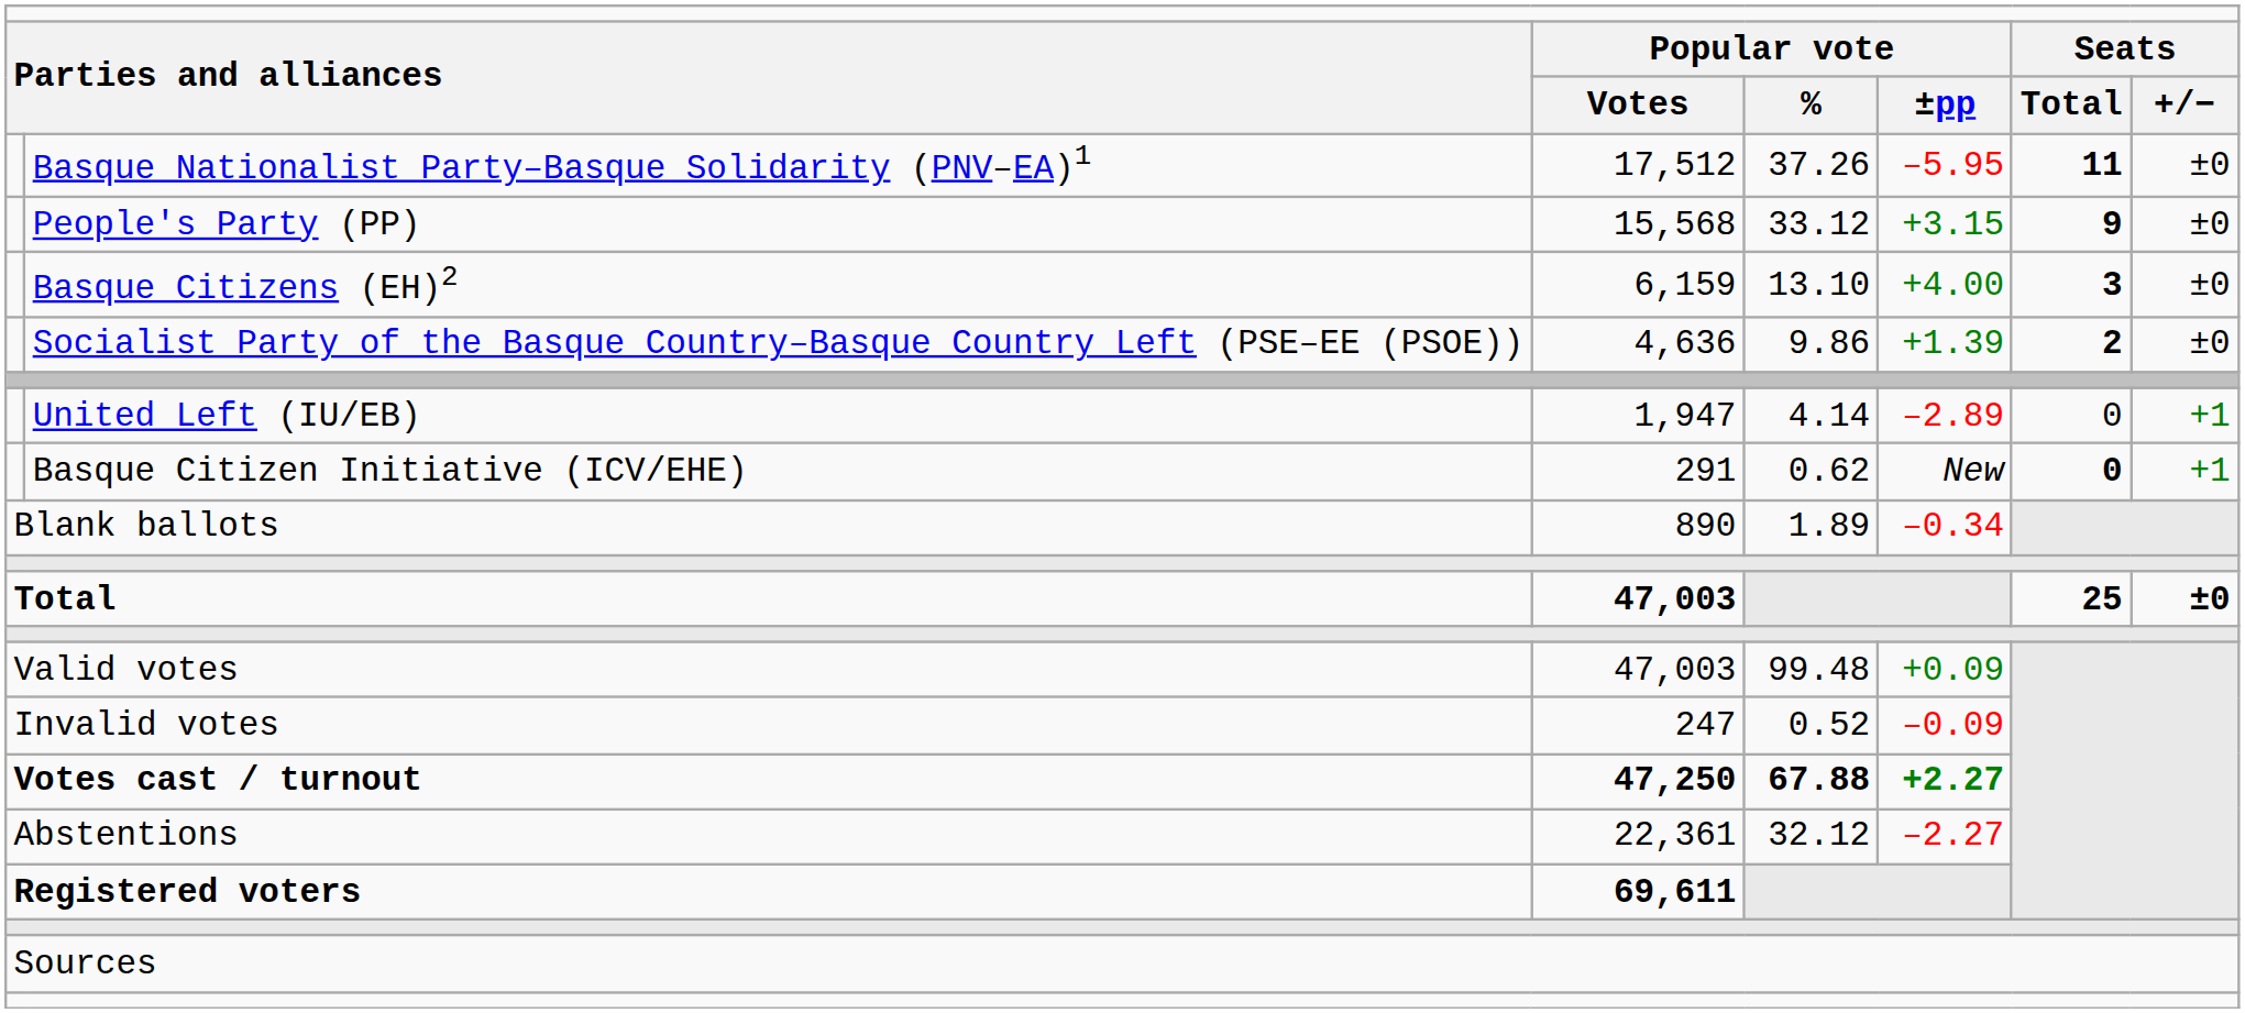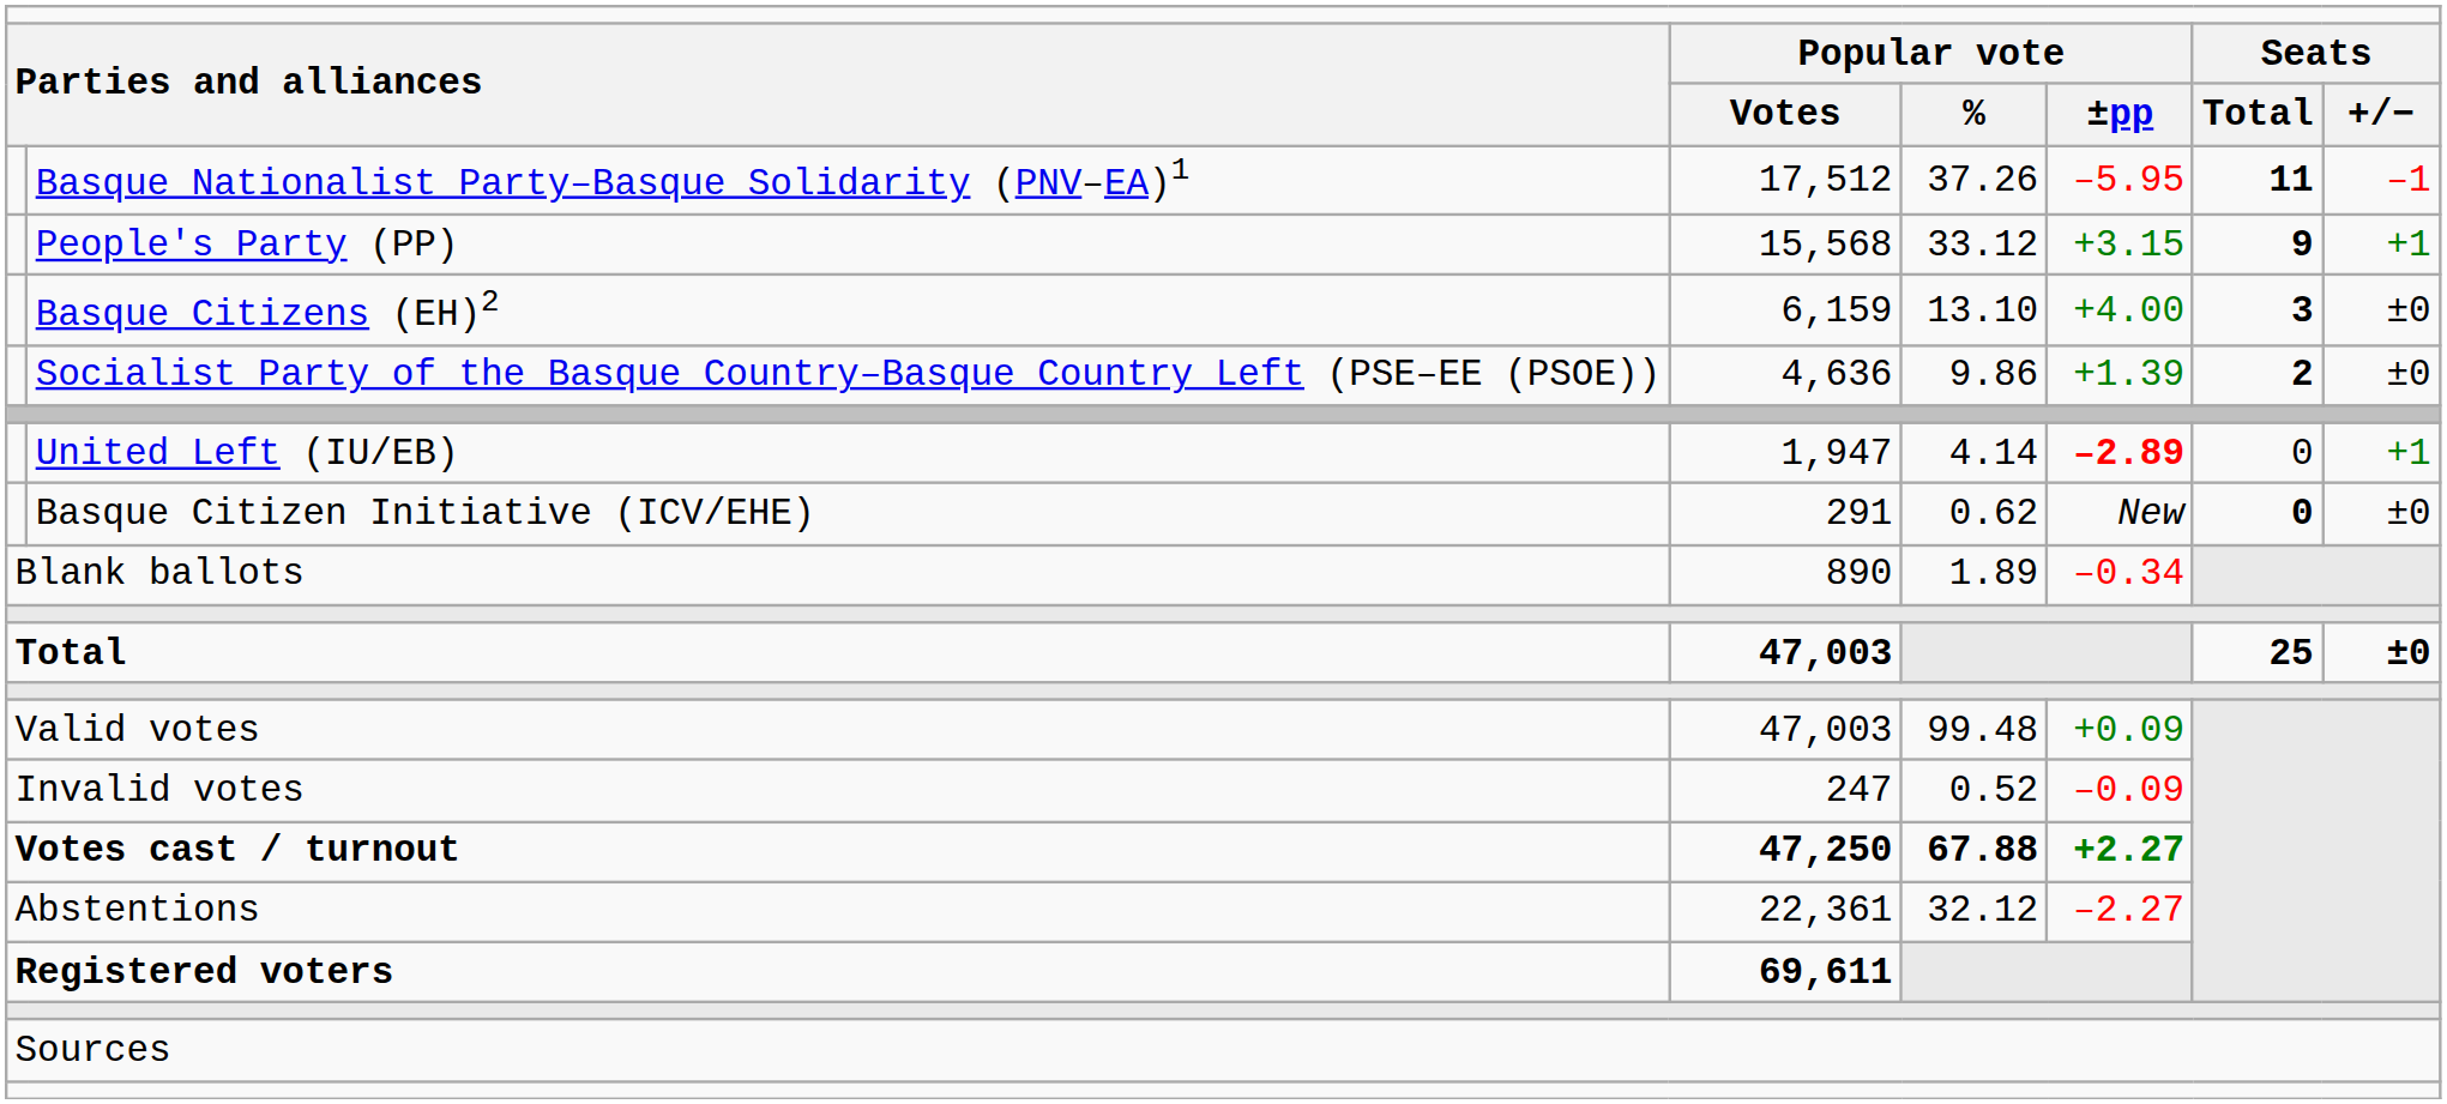Basque Nationalist Party–Basque Solidarity (PNV–EA)1 | column 7: ±0 -> –1
People's Party (PP) | column 7: ±0 -> +1
United Left (IU/EB) | column 5: normal -> bold
Basque Citizen Initiative (ICV/EHE) | column 7: +1 -> ±0
